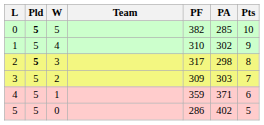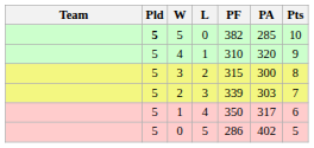columns swapped: Team <-> L
row 3 | PA: 302 -> 320
row 4 | Pld: bold -> normal
row 4 | PF: 317 -> 315
row 4 | PA: 298 -> 300
row 5 | PF: 309 -> 339
row 6 | PF: 359 -> 350
row 6 | PA: 371 -> 317
